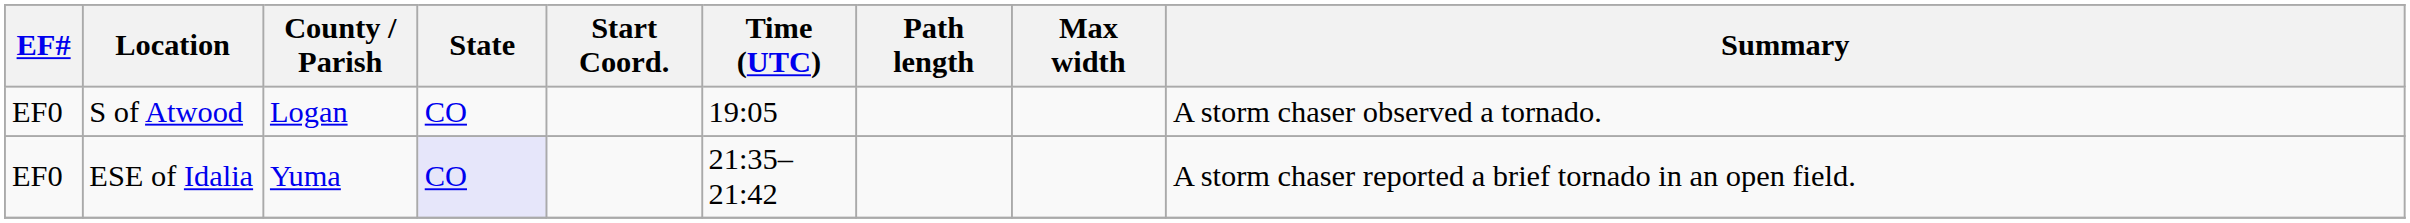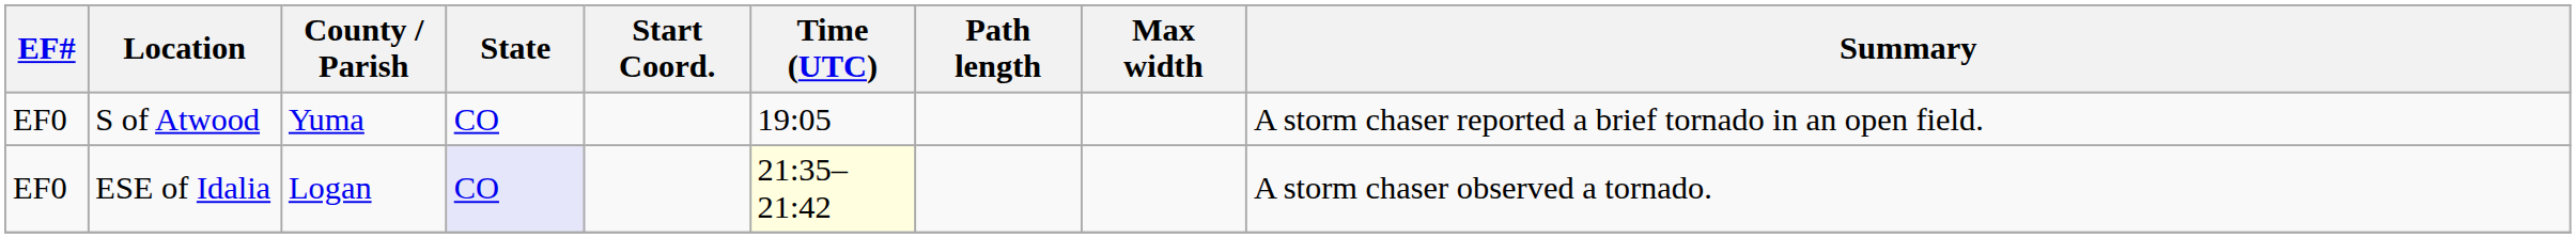S of Atwood | County / Parish: Logan -> Yuma
S of Atwood | Summary: A storm chaser observed a tornado. -> A storm chaser reported a brief tornado in an open field.
ESE of Idalia | County / Parish: Yuma -> Logan
ESE of Idalia | Time (UTC): no background -> lightyellow background
ESE of Idalia | Summary: A storm chaser reported a brief tornado in an open field. -> A storm chaser observed a tornado.
